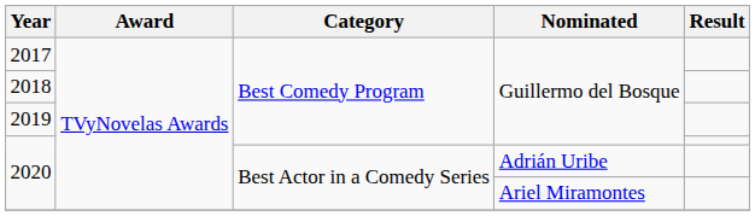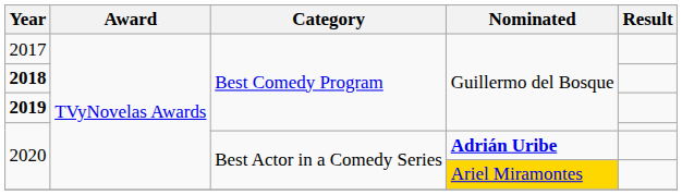2018 | Year: normal -> bold
2019 | Year: normal -> bold
2020 / Adrián Uribe | Nominated: normal -> bold
2020 / Ariel Miramontes | Nominated: no background -> gold background
